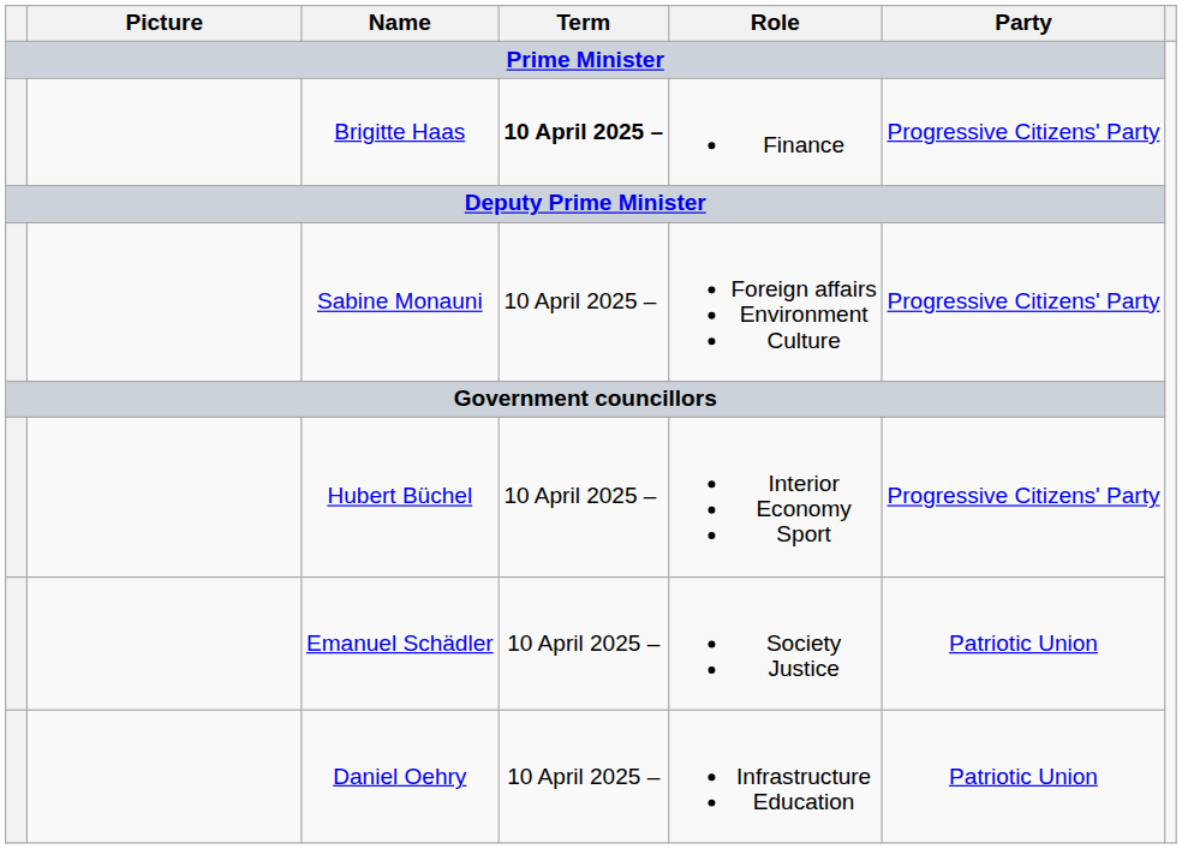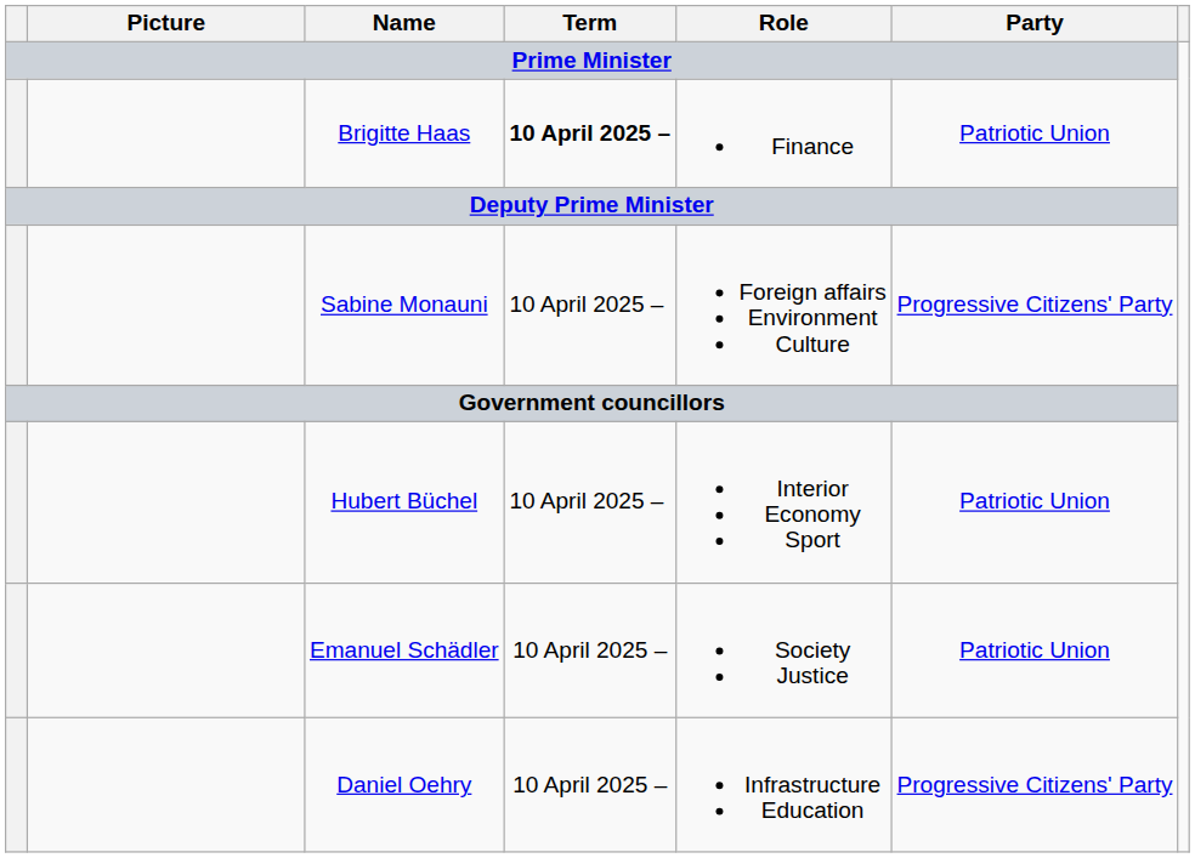Brigitte Haas | Party: Progressive Citizens' Party -> Patriotic Union
Hubert Büchel | Party: Progressive Citizens' Party -> Patriotic Union
Daniel Oehry | Party: Patriotic Union -> Progressive Citizens' Party
